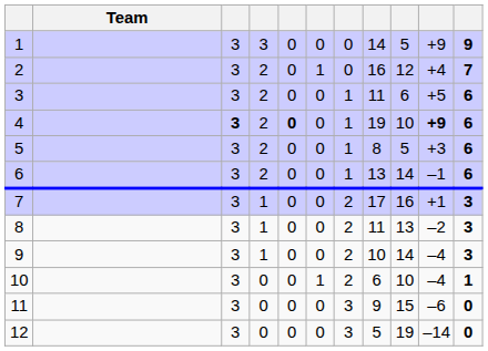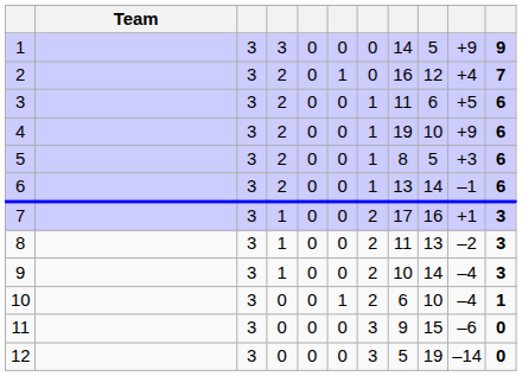4 | column 3: bold -> normal
4 | column 5: bold -> normal
4 | column 10: bold -> normal
